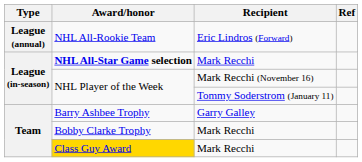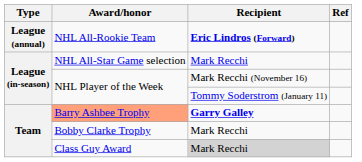NHL All-Rookie Team | Recipient: normal -> bold
NHL All-Star Game selection | Award/honor: bold -> normal
Barry Ashbee Trophy | Award/honor: no background -> lightsalmon background
Barry Ashbee Trophy | Recipient: normal -> bold
Class Guy Award | Award/honor: gold background -> no background
Class Guy Award | Recipient: no background -> lightgrey background
